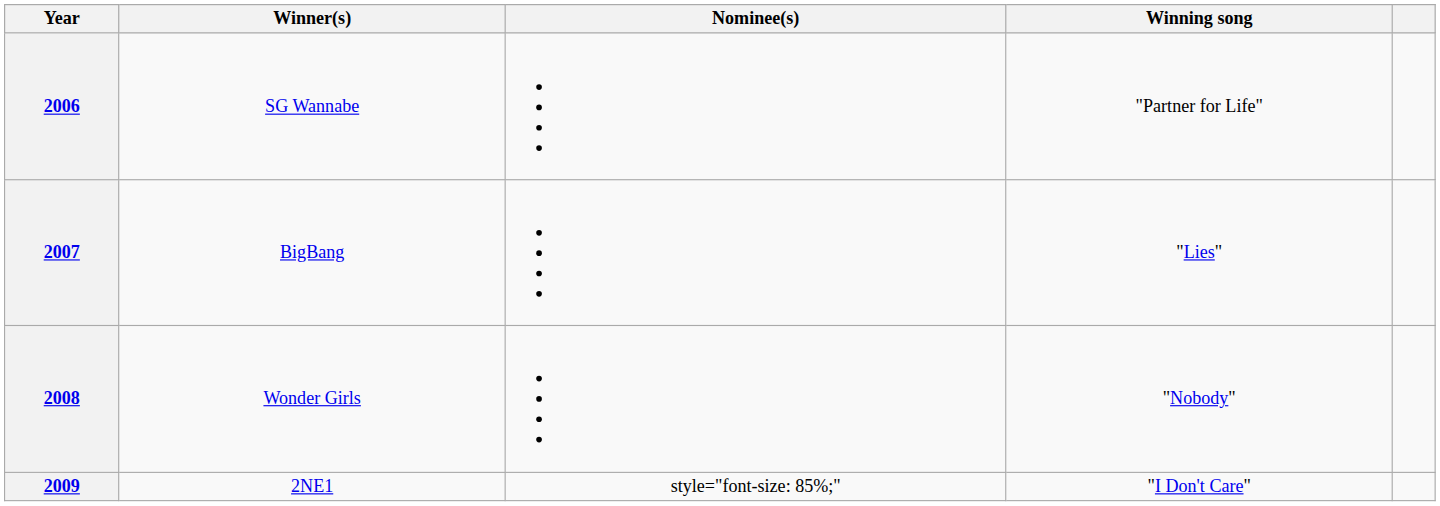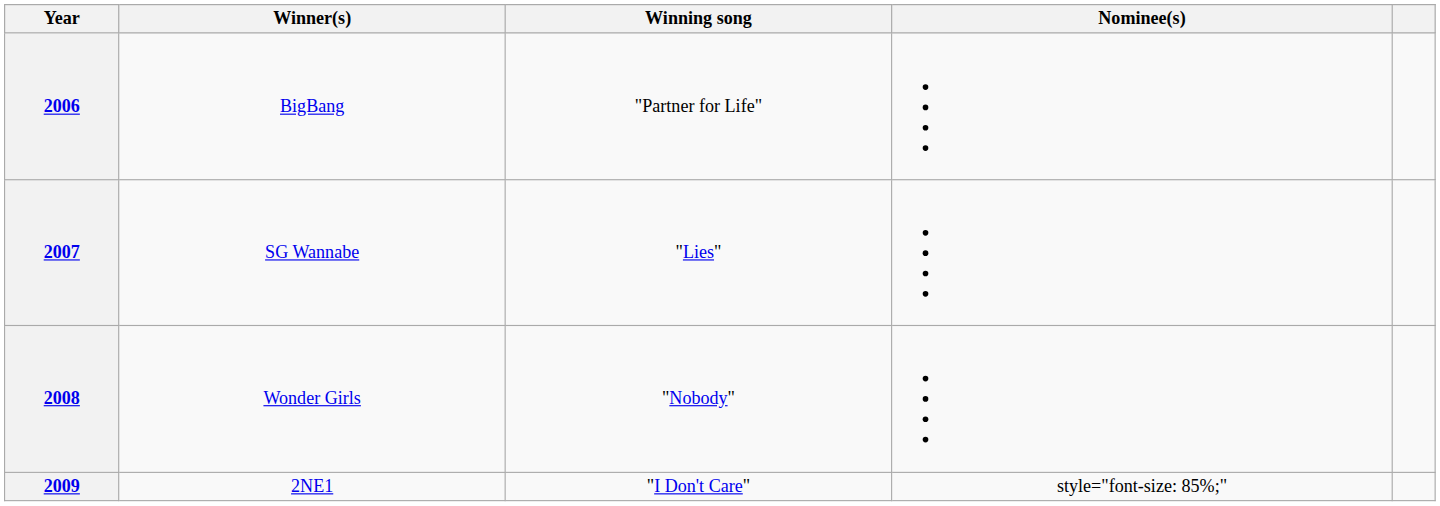columns swapped: Winning song <-> Nominee(s)
2006 | Winner(s): SG Wannabe -> BigBang
2007 | Winner(s): BigBang -> SG Wannabe
